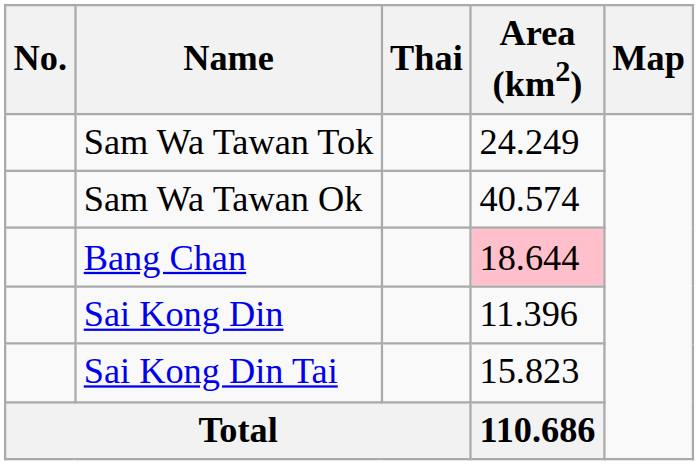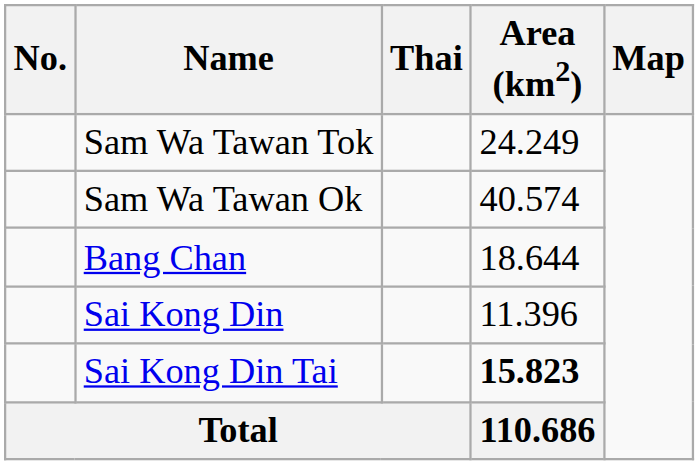Bang Chan | Area (km2): pink background -> no background
Sai Kong Din Tai | Area (km2): normal -> bold
